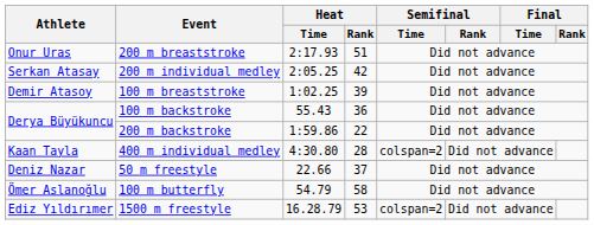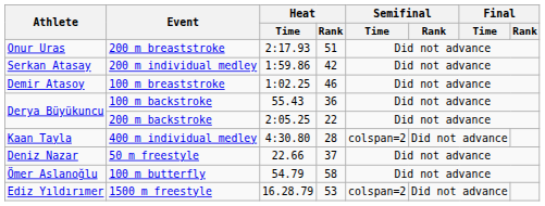200 m individual medley | Heat / Time: 2:05.25 -> 1:59.86
100 m breaststroke | Heat / Rank: 39 -> 46
200 m backstroke | Heat / Time: 1:59.86 -> 2:05.25
